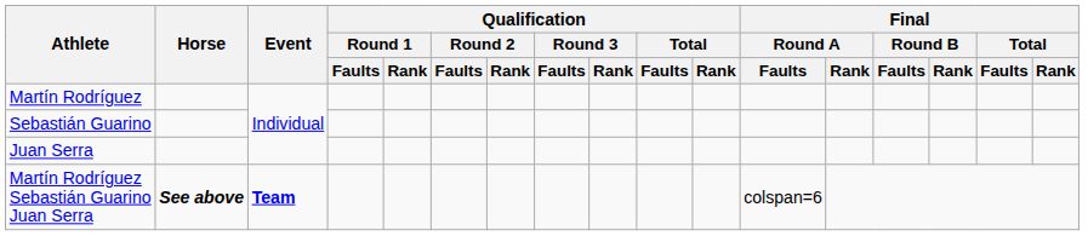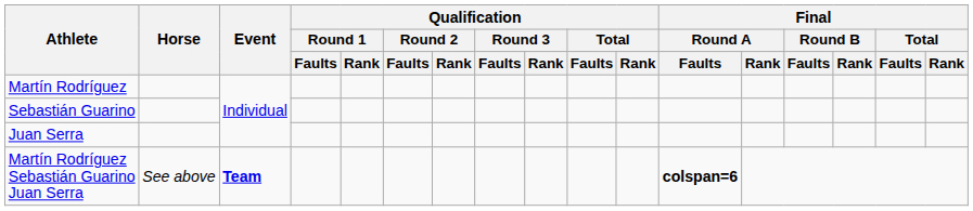Martín Rodríguez Sebastián Guarino Juan Serra | Horse: bold -> normal
Martín Rodríguez Sebastián Guarino Juan Serra | Final / Round A / Faults: normal -> bold
